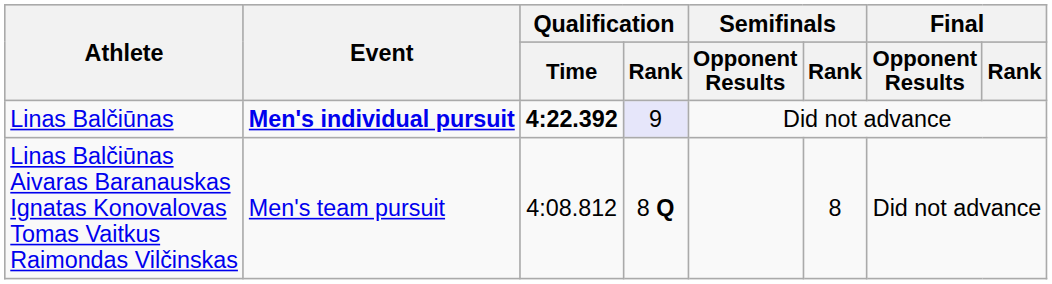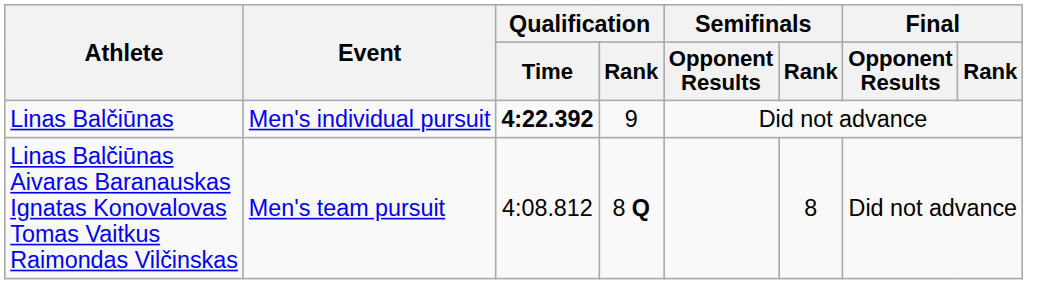Linas Balčiūnas | Event: bold -> normal
Linas Balčiūnas | Qualification / Rank: lavender background -> no background
